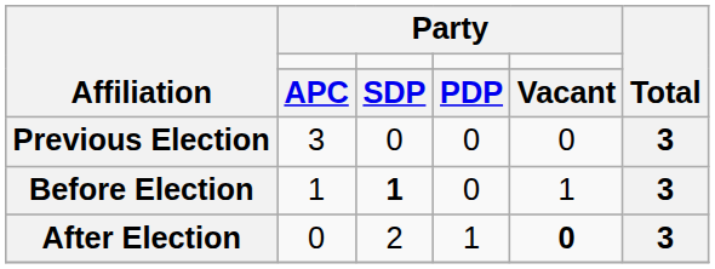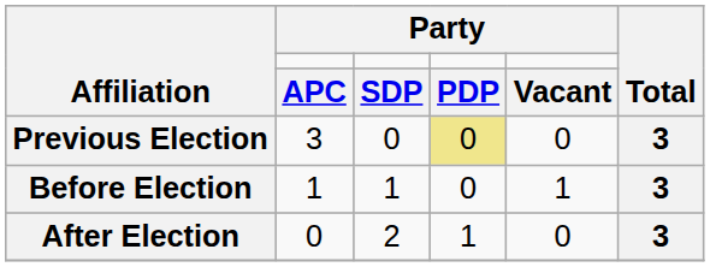Previous Election | column 4: no background -> khaki background
Before Election | column 3: bold -> normal
After Election | column 5: bold -> normal
